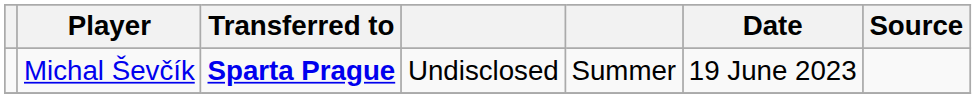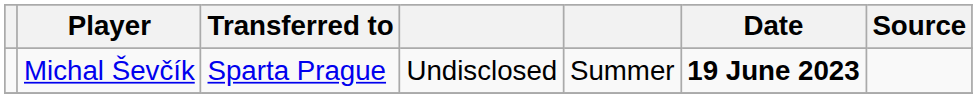Michal Ševčík | Transferred to: bold -> normal
Michal Ševčík | Date: normal -> bold
